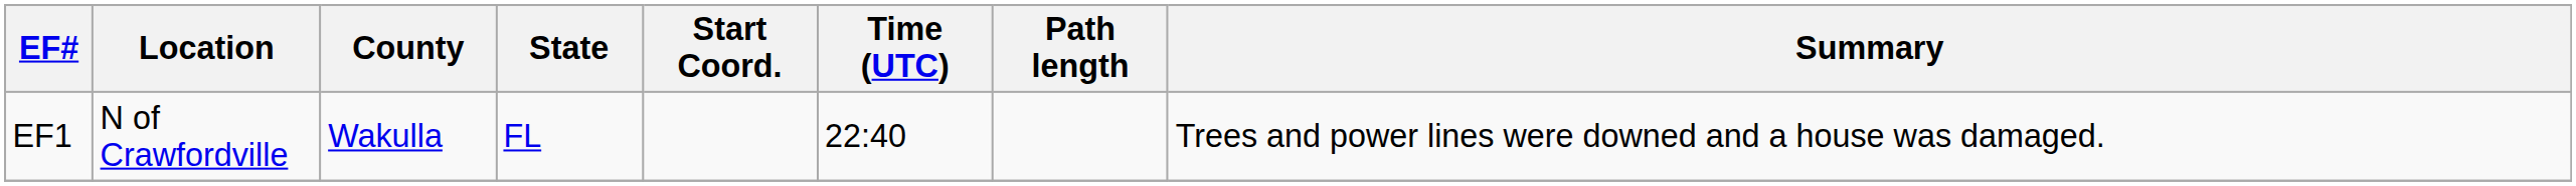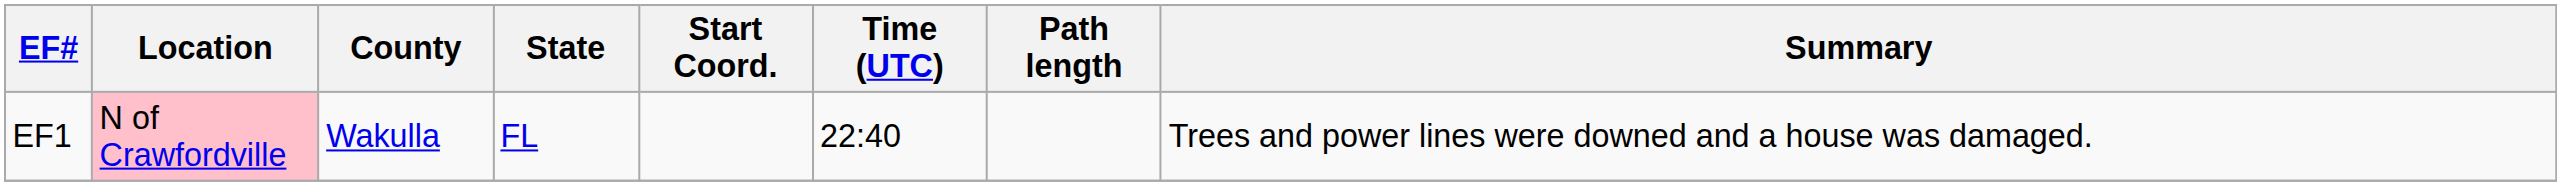EF1 | Location: no background -> pink background
